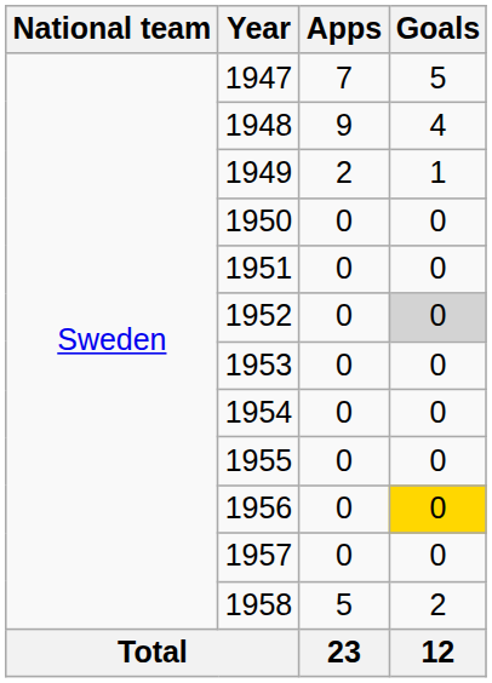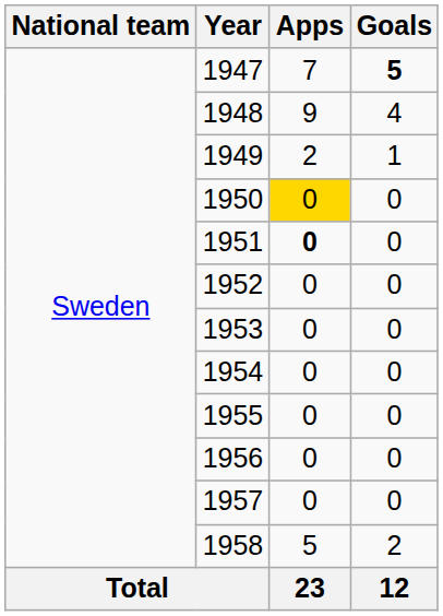1947 | Goals: normal -> bold
1950 | Apps: no background -> gold background
1951 | Apps: normal -> bold
1952 | Goals: lightgrey background -> no background
1956 | Goals: gold background -> no background
